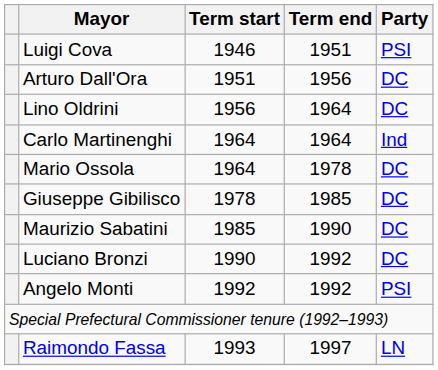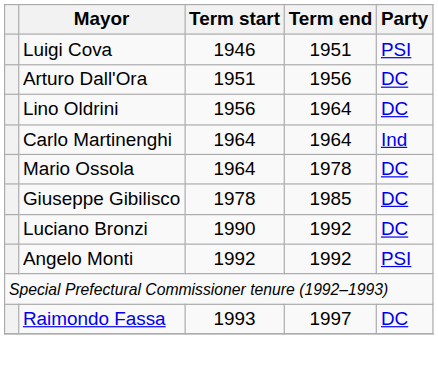- row: Maurizio Sabatini | 1985 | 1990 | DC
Raimondo Fassa | Party: LN -> DC
